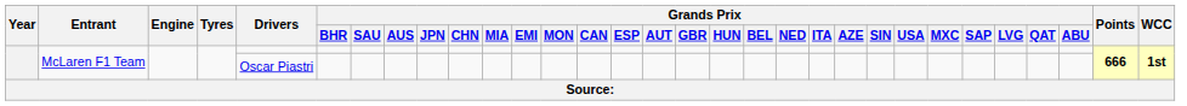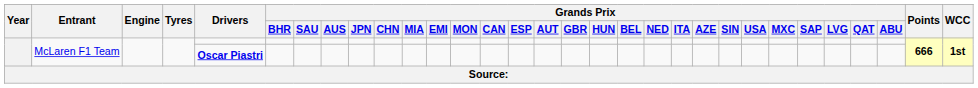row 4 | Drivers: normal -> bold
